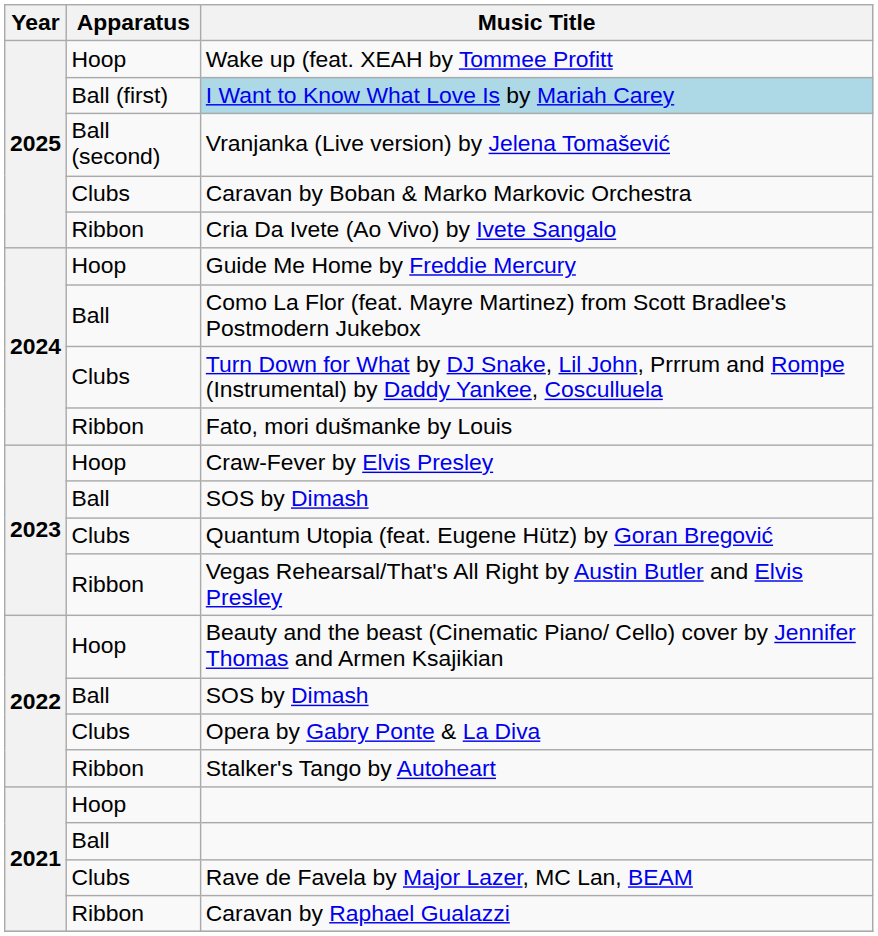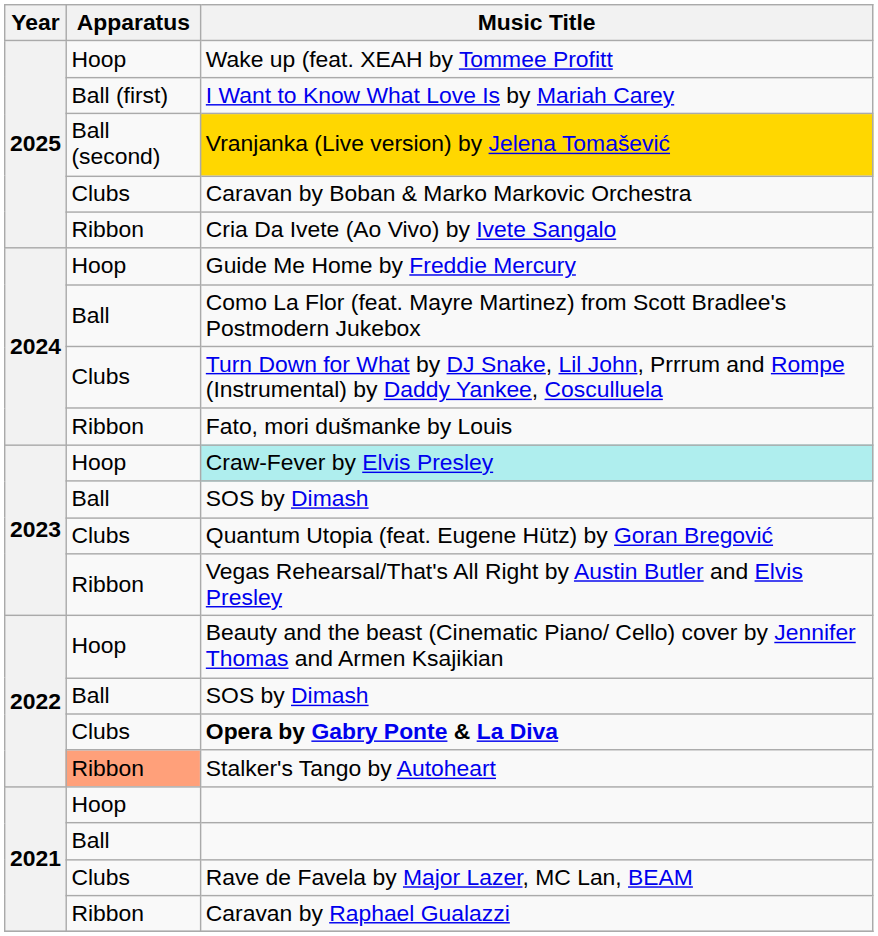I Want to Know What Love Is by Mariah Carey | Music Title: lightblue background -> no background
Vranjanka (Live version) by Jelena Tomašević | Music Title: no background -> gold background
Craw-Fever by Elvis Presley | Music Title: no background -> paleturquoise background
Opera by Gabry Ponte & La Diva | Music Title: normal -> bold
Stalker's Tango by Autoheart | Apparatus: no background -> lightsalmon background
